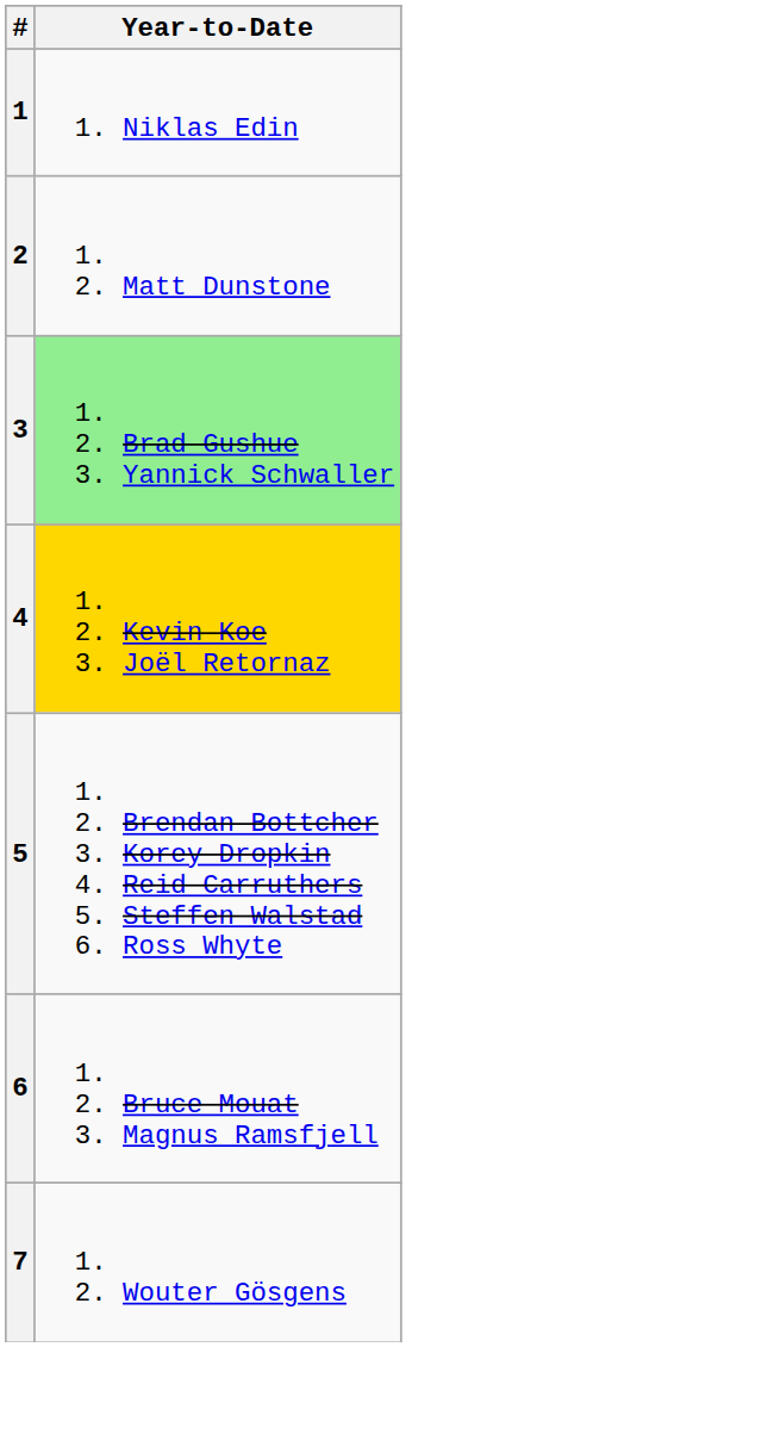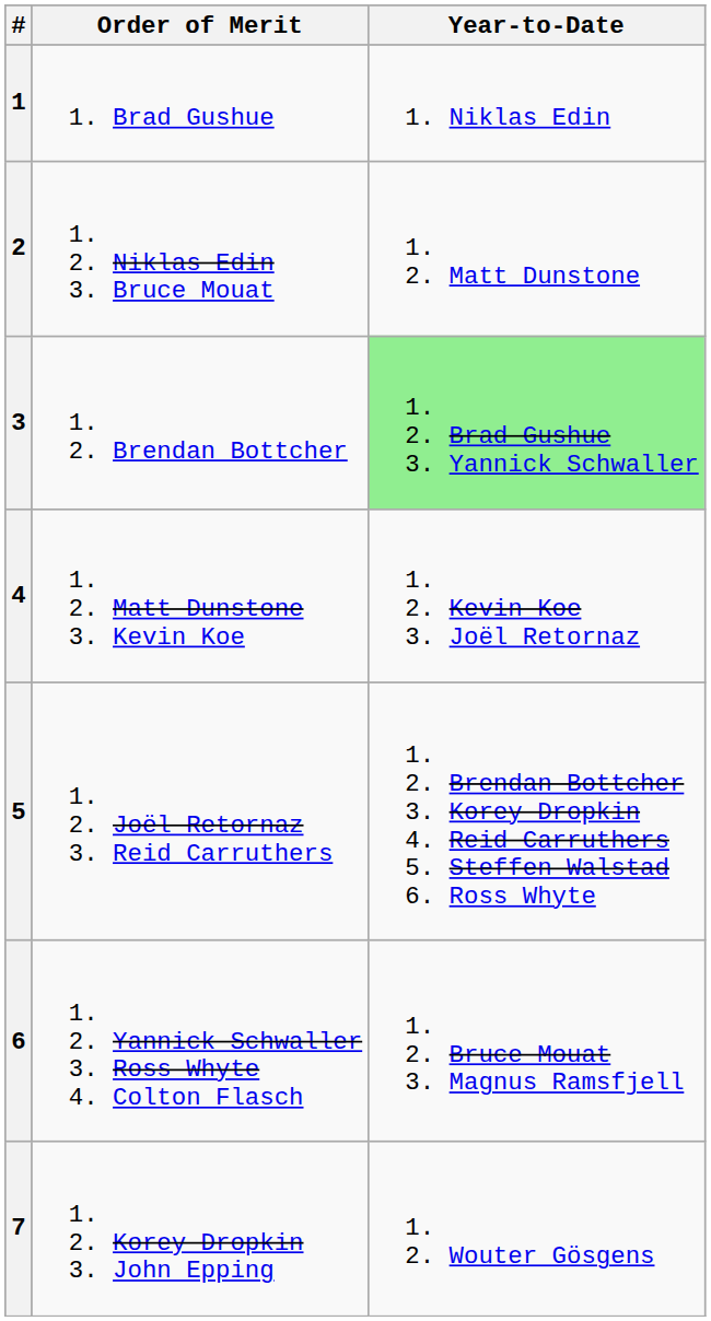+ column: Order of Merit | Brad Gushue | Niklas Edin Bruce Mouat | Brendan Bottcher | Matt Dunstone Kevin Koe | Joël Retornaz Reid Carruthers | Yannick Schwaller Ross Whyte Colton Flasch | Korey Dropkin John Epping
4 | Year-to-Date: gold background -> no background
